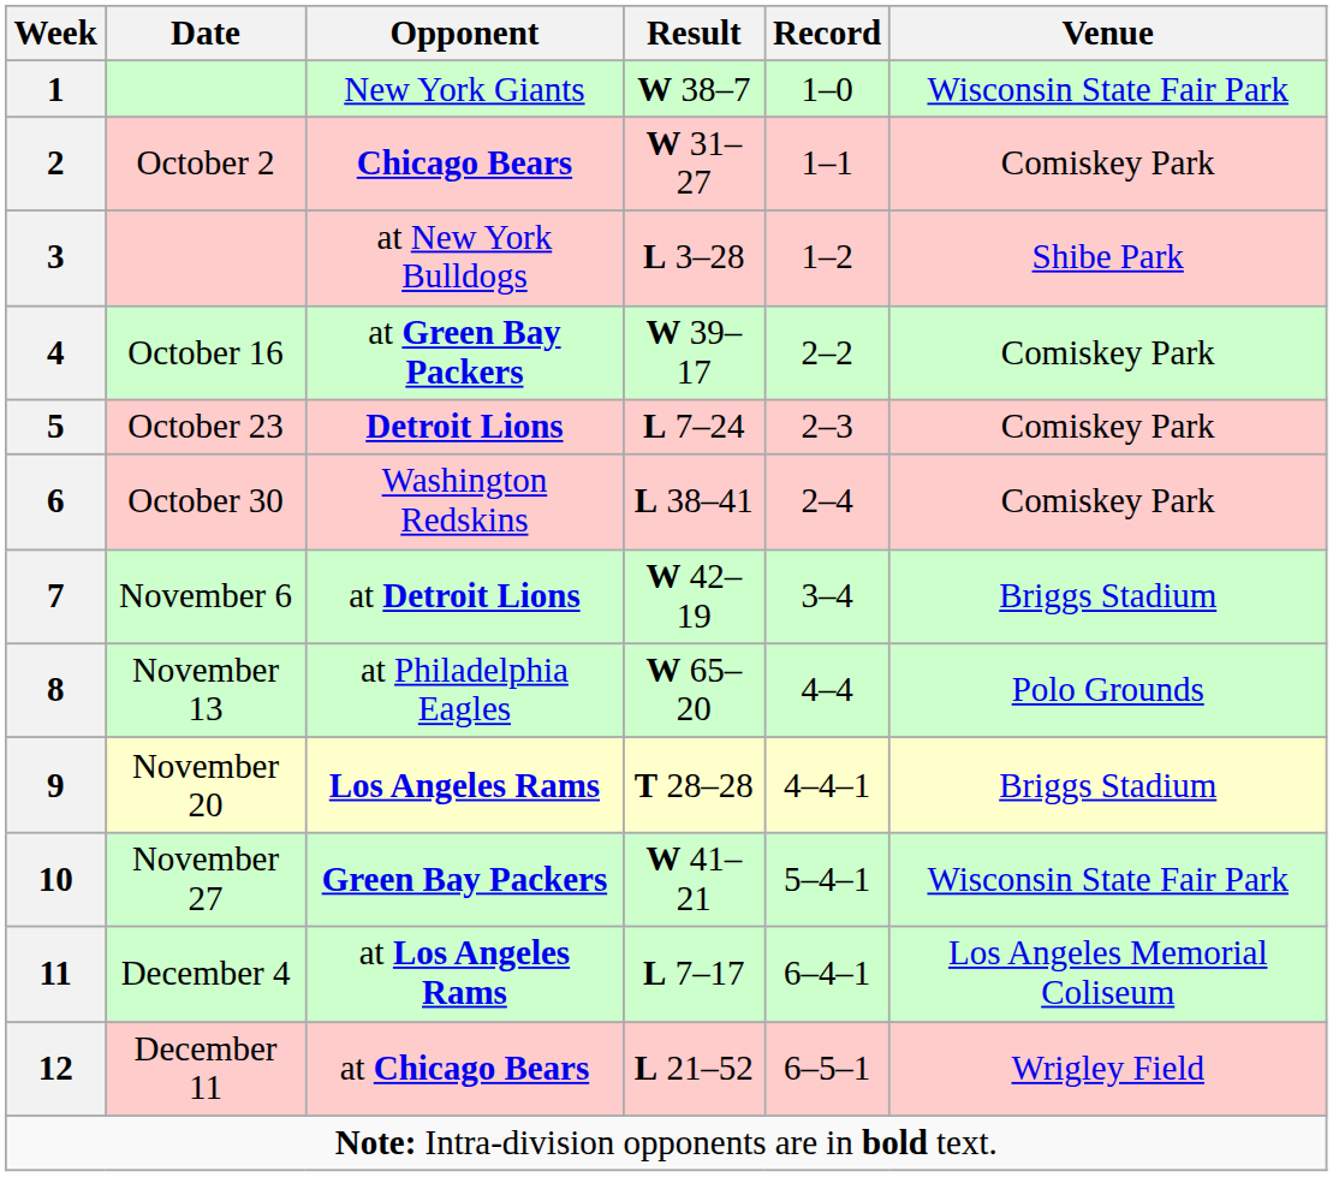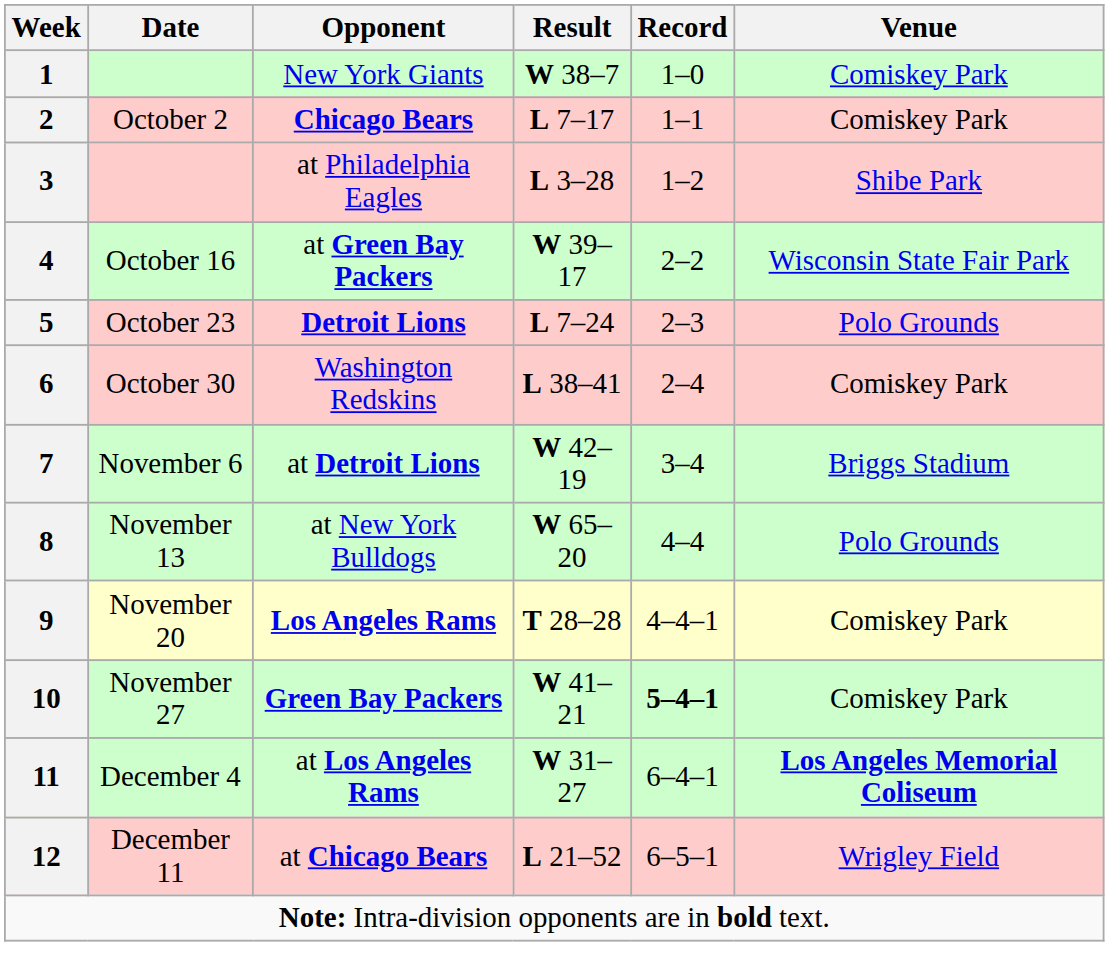1 | Venue: Wisconsin State Fair Park -> Comiskey Park
2 | Result: W 31–27 -> L 7–17
3 | Opponent: at New York Bulldogs -> at Philadelphia Eagles
4 | Venue: Comiskey Park -> Wisconsin State Fair Park
5 | Venue: Comiskey Park -> Polo Grounds
8 | Opponent: at Philadelphia Eagles -> at New York Bulldogs
9 | Venue: Briggs Stadium -> Comiskey Park
10 | Record: normal -> bold
10 | Venue: Wisconsin State Fair Park -> Comiskey Park
11 | Result: L 7–17 -> W 31–27
11 | Venue: normal -> bold
